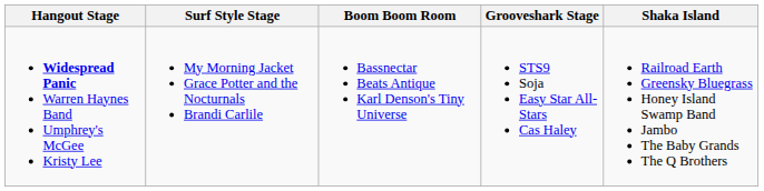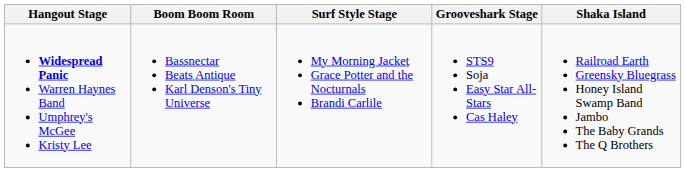columns swapped: Surf Style Stage <-> Boom Boom Room
